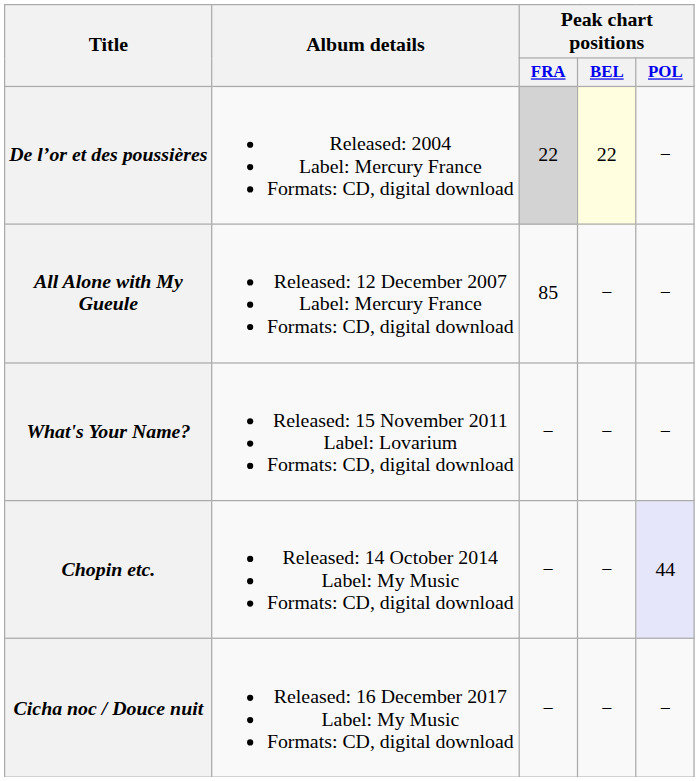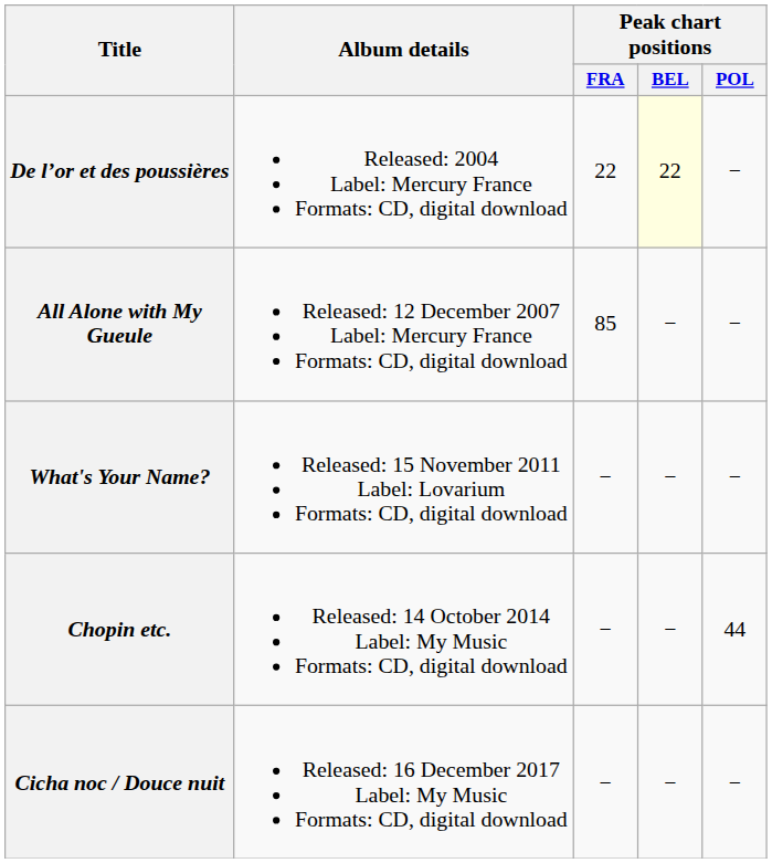De l’or et des poussières | Peak chart positions / FRA: lightgrey background -> no background
Chopin etc. | Peak chart positions / POL: lavender background -> no background
